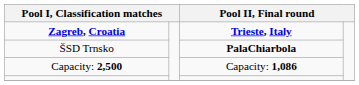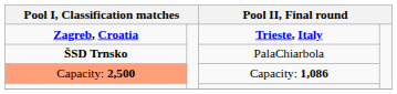ŠSD Trnsko | column 1: normal -> bold
ŠSD Trnsko | column 3: bold -> normal
Capacity: 2,500 | column 1: no background -> lightsalmon background
